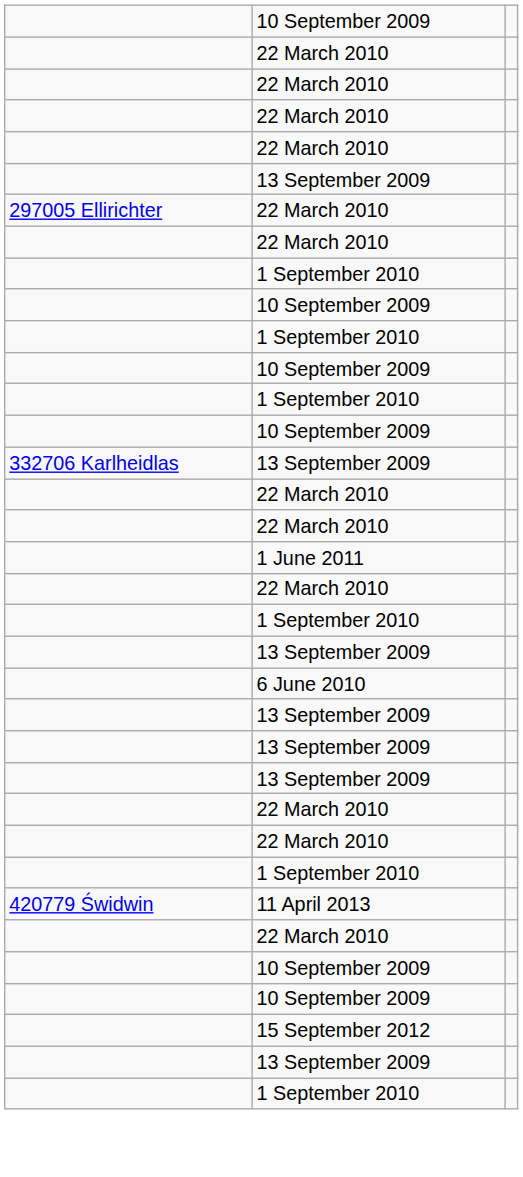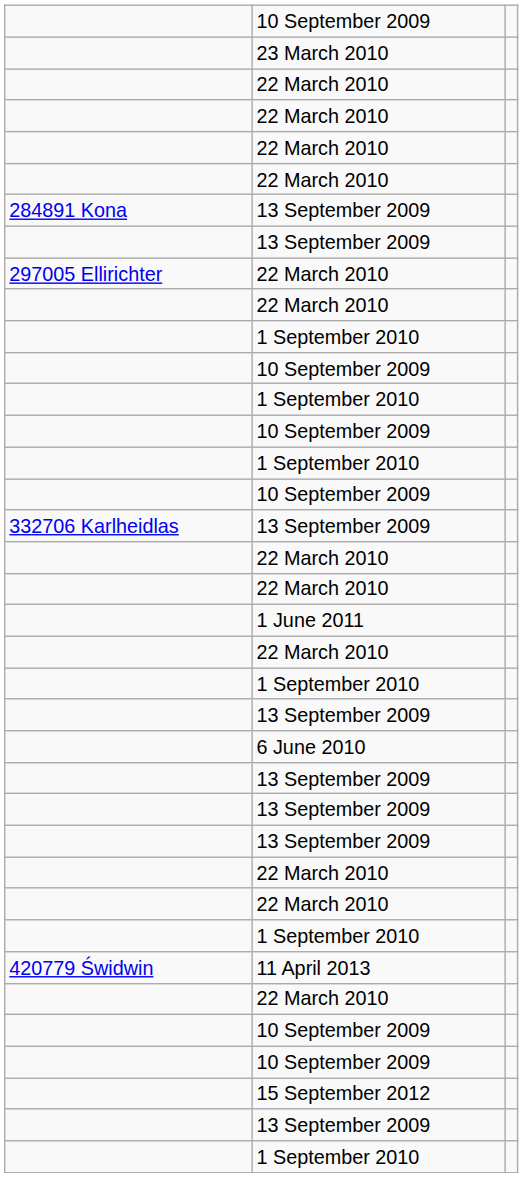+ row: 23 March 2010
+ row: 284891 Kona | 13 September 2009
